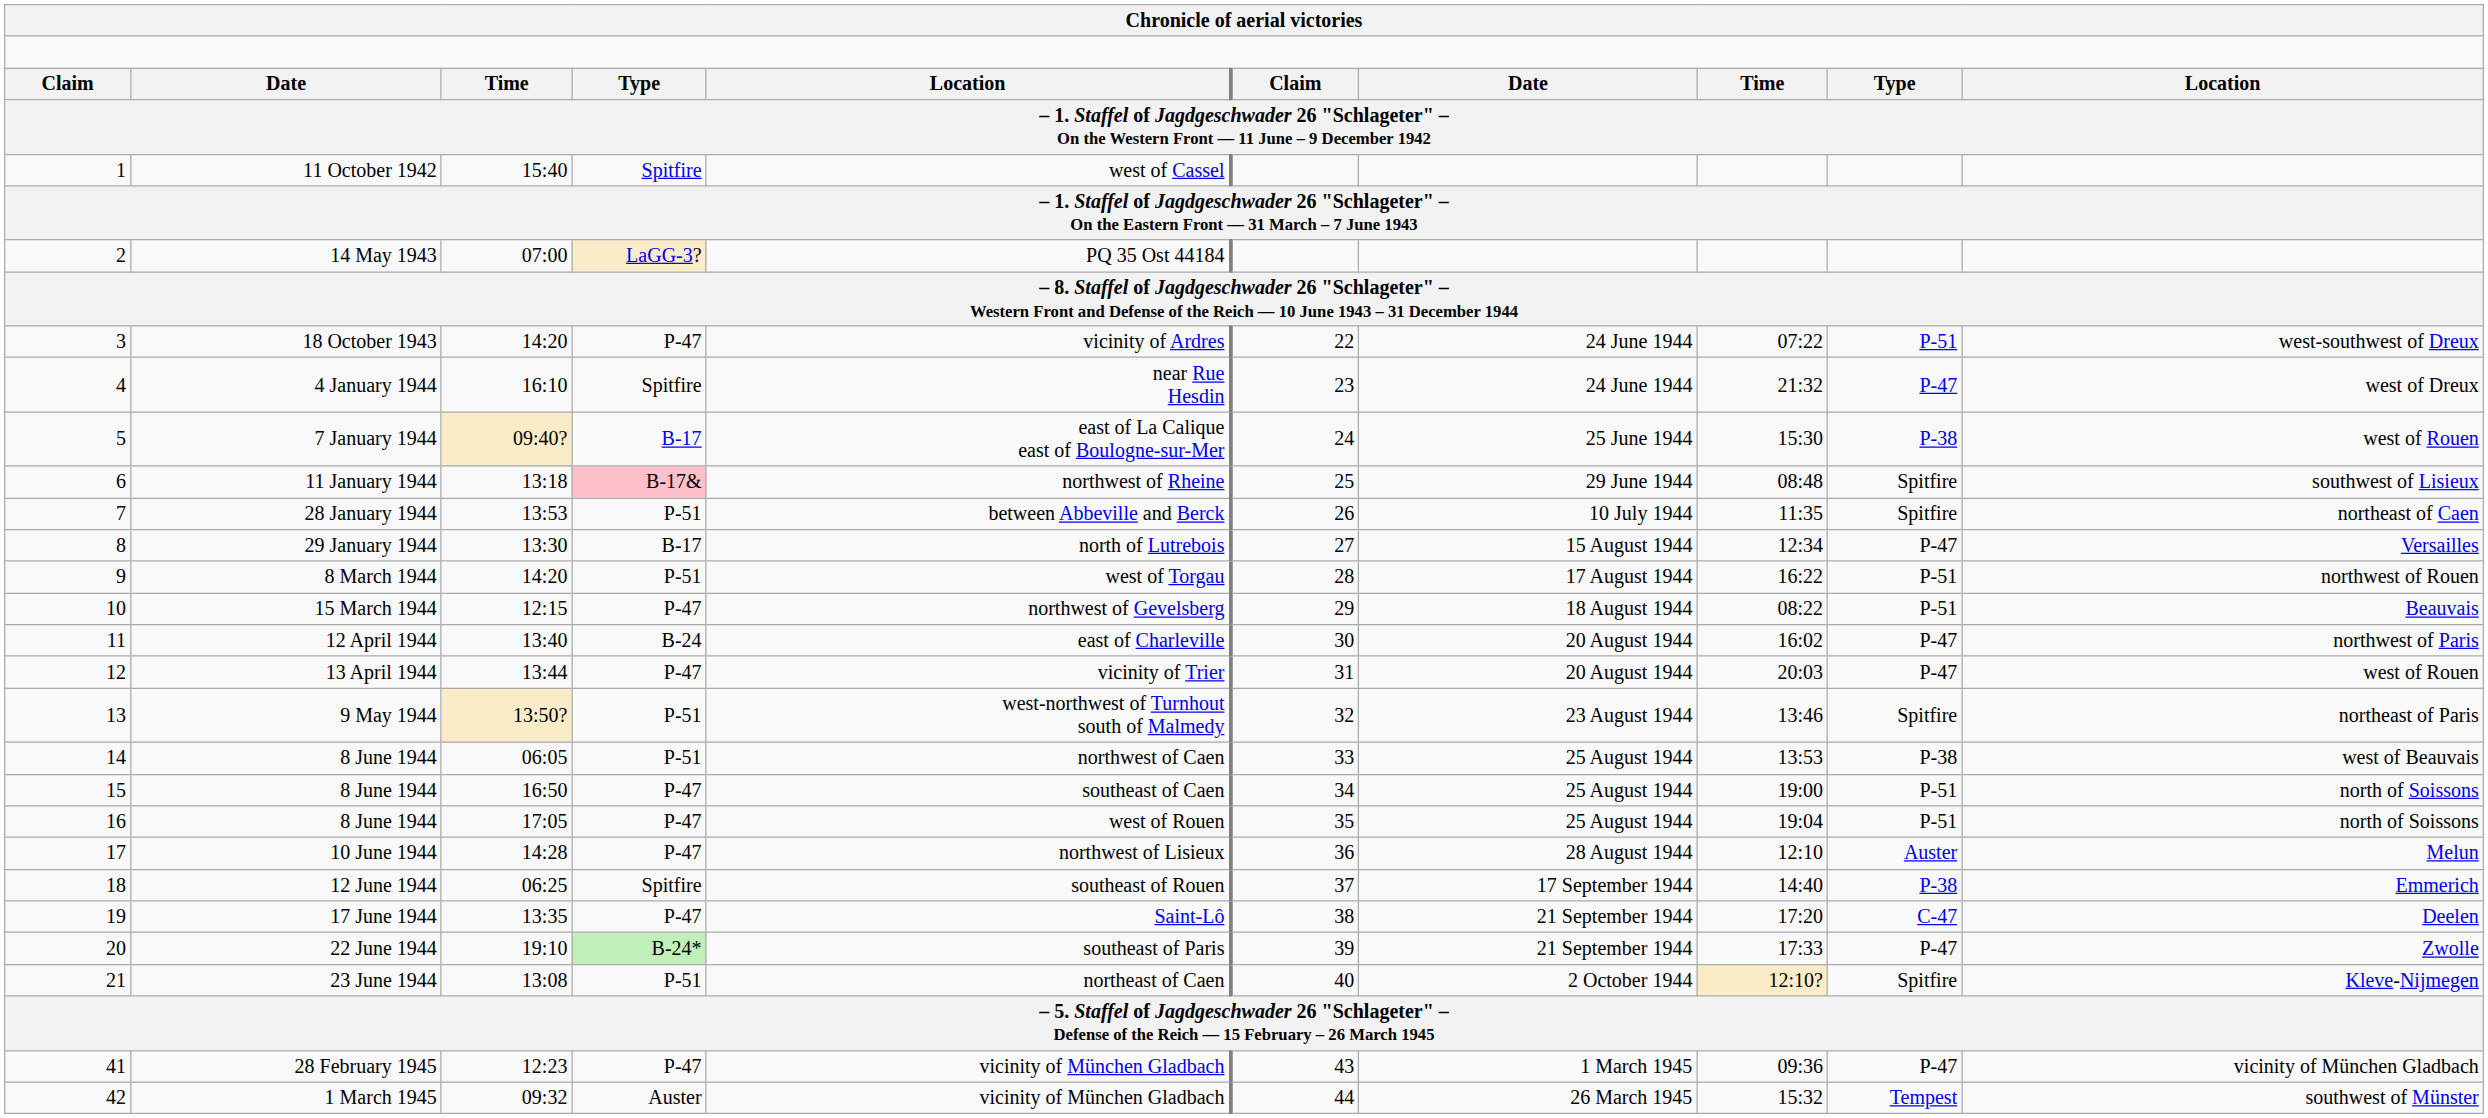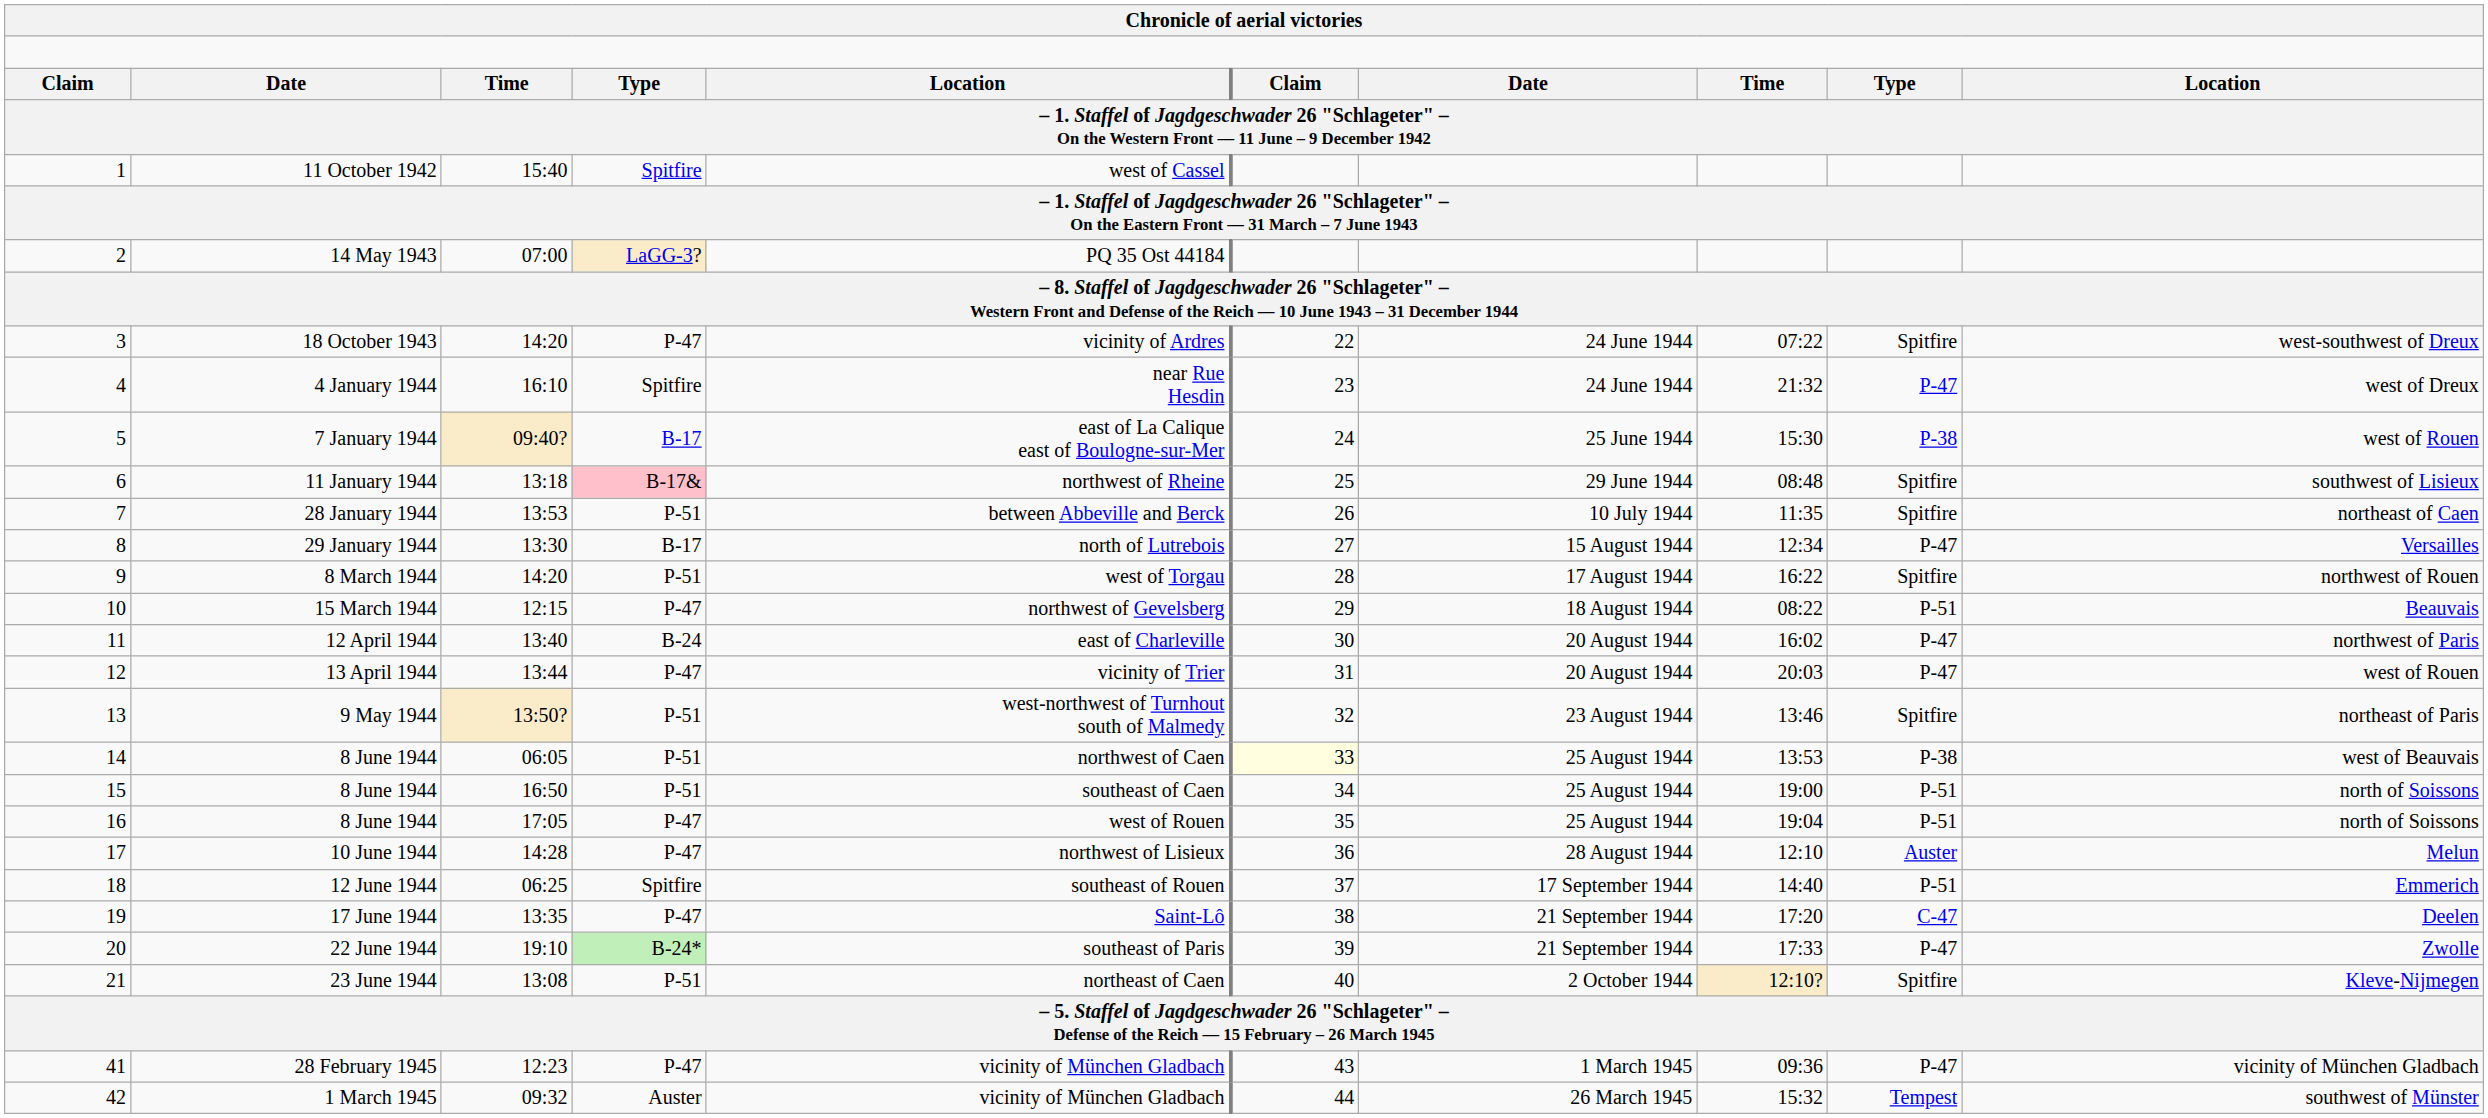18 October 1943 | column 9: P-51 -> Spitfire
8 March 1944 | column 9: P-51 -> Spitfire
14 / 8 June 1944 | column 6: no background -> lightyellow background
15 / 8 June 1944 | column 4: P-47 -> P-51
12 June 1944 | column 9: P-38 -> P-51
